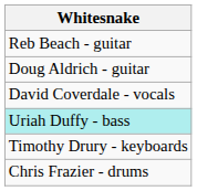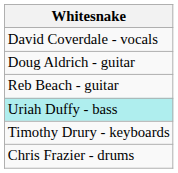row 2 | column 1: Reb Beach - guitar -> David Coverdale - vocals
row 4 | column 1: David Coverdale - vocals -> Reb Beach - guitar
